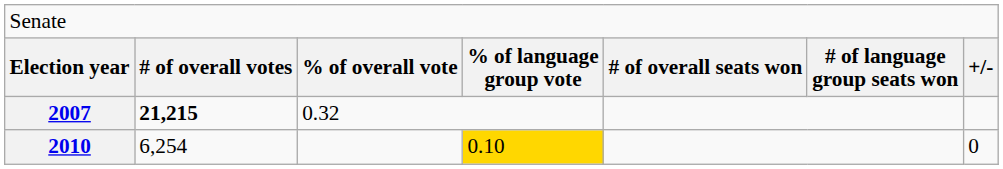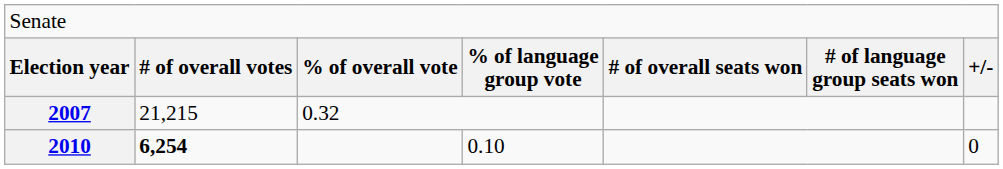2007 | column 2: bold -> normal
2010 | column 2: normal -> bold
2010 | column 4: gold background -> no background
